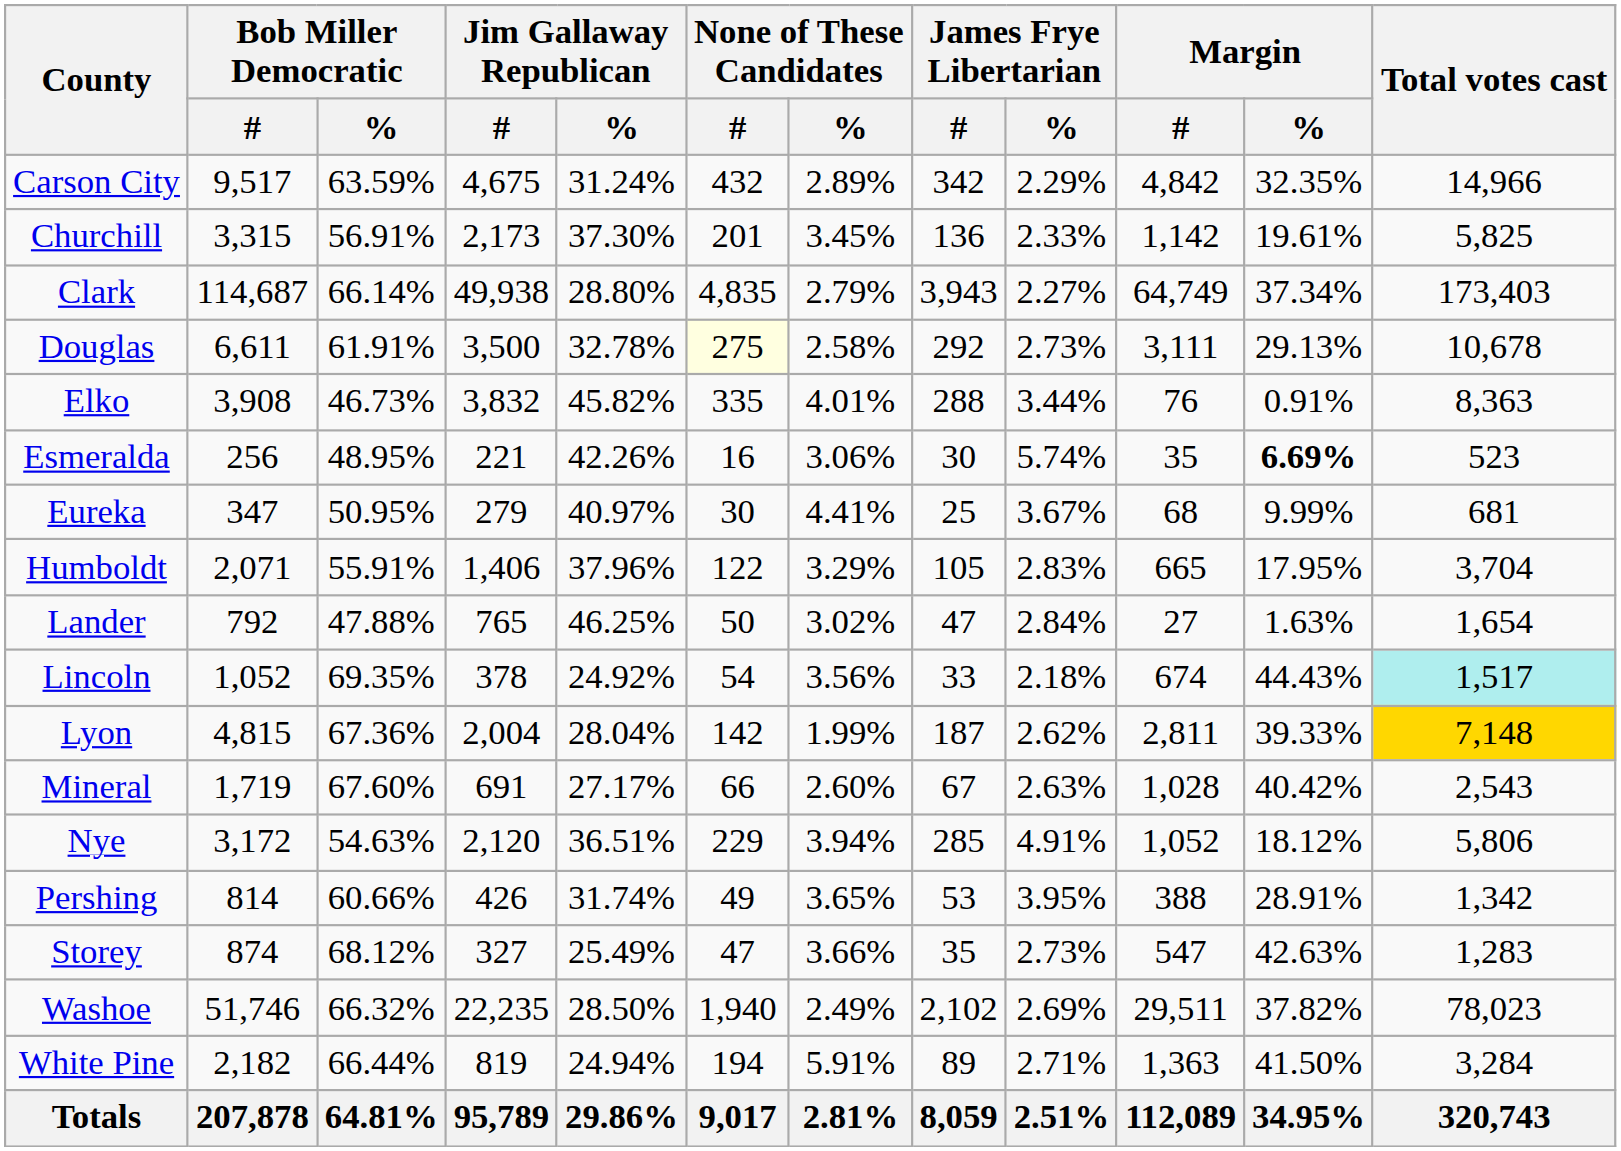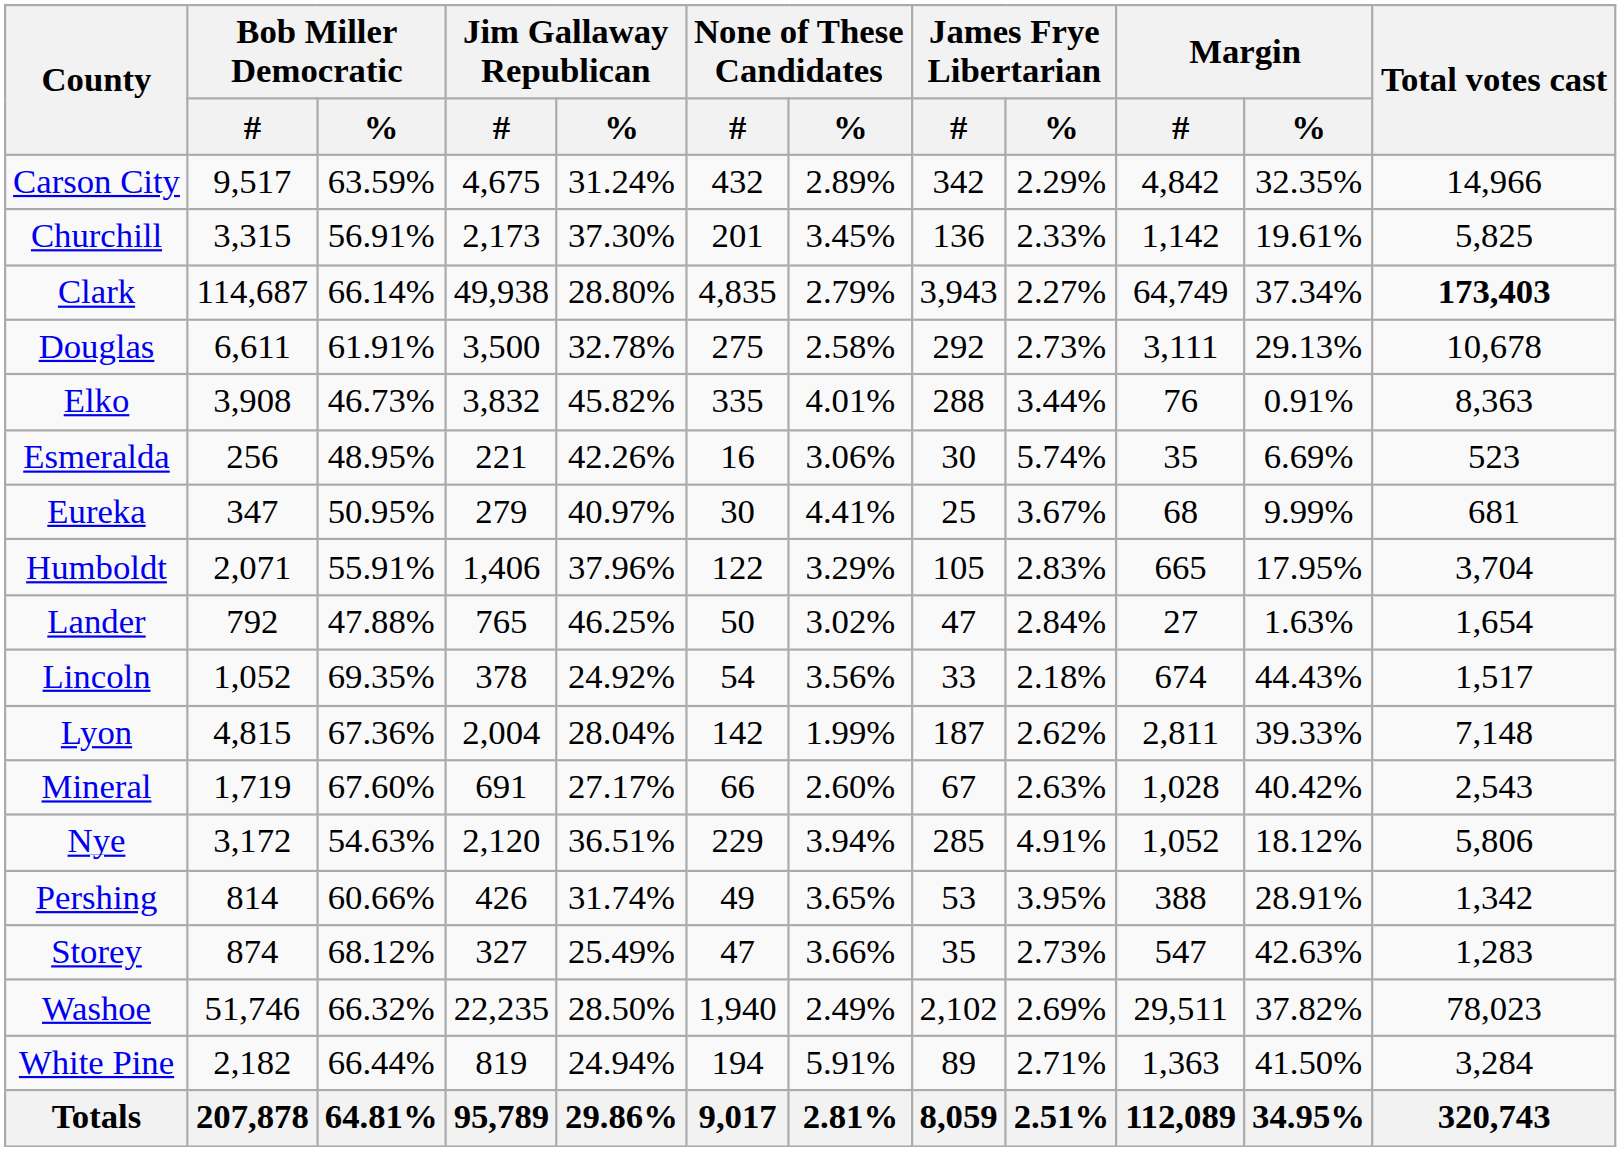Clark | Total votes cast: normal -> bold
Douglas | None of These Candidates / #: lightyellow background -> no background
Esmeralda | Margin / %: bold -> normal
Lincoln | Total votes cast: paleturquoise background -> no background
Lyon | Total votes cast: gold background -> no background
